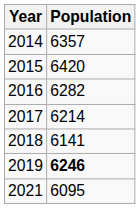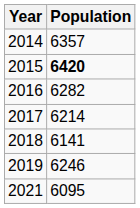2015 | Population: normal -> bold
2019 | Population: bold -> normal
